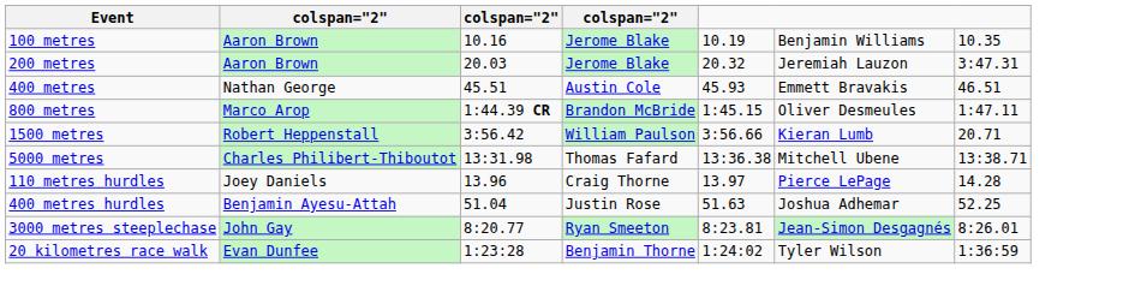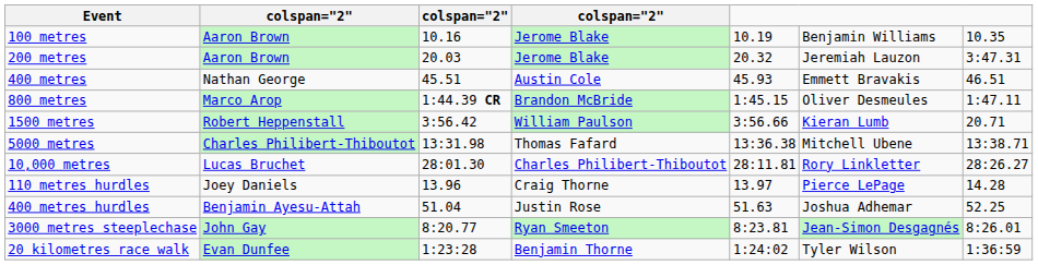+ row: 10,000 metres | Lucas Bruchet | 28:01.30 | Charles Philibert-Thiboutot | 28:11.81 | Rory Linkletter | 28:26.27
